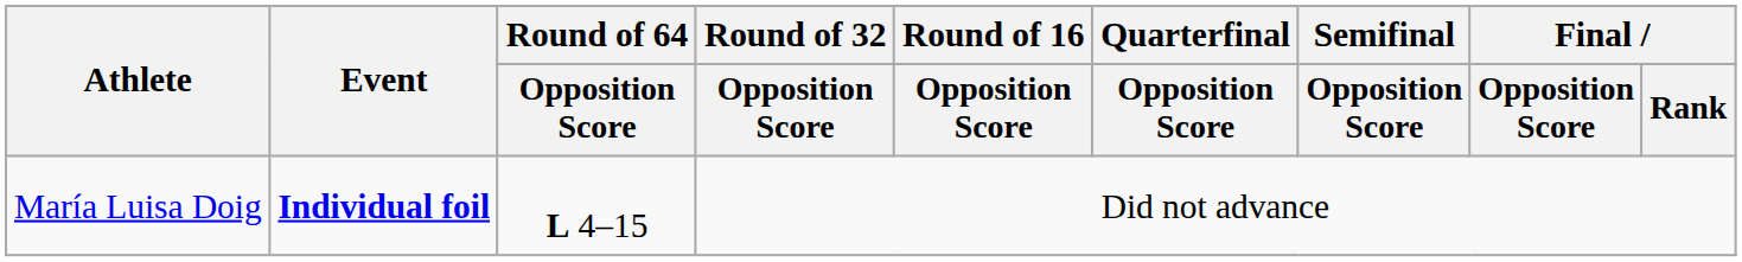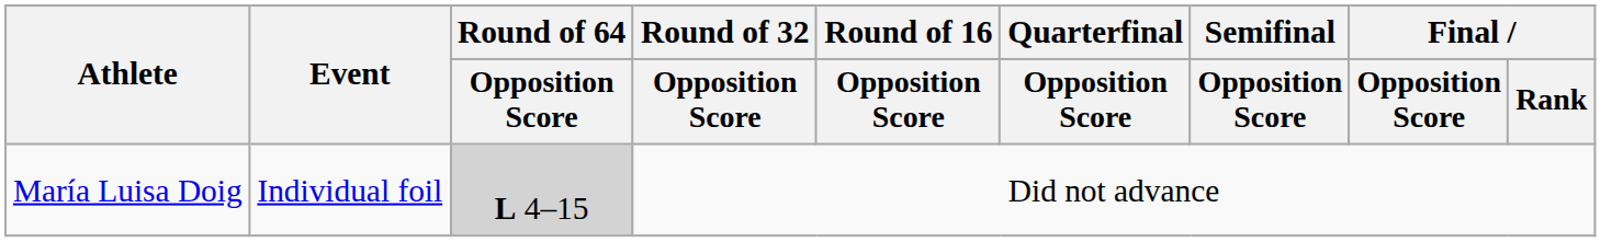María Luisa Doig | Event: bold -> normal
María Luisa Doig | Round of 64 / Opposition Score: no background -> lightgrey background
